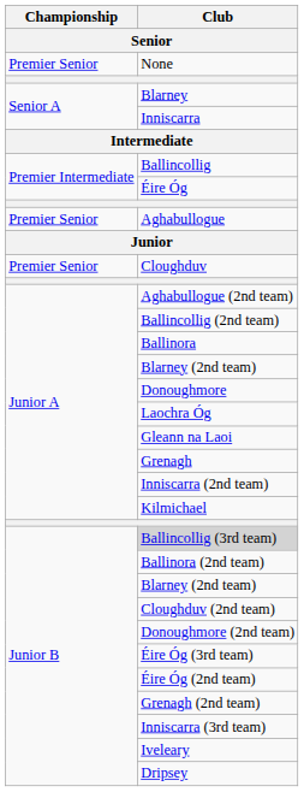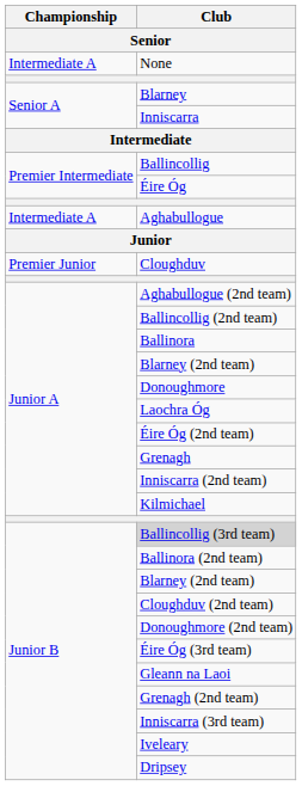row 3 | Championship: Premier Senior -> Intermediate A
row 11 | Championship: Premier Senior -> Intermediate A
row 13 | Championship: Premier Senior -> Premier Junior
row 21 | Club: Gleann na Laoi -> Éire Óg (2nd team)
row 32 | Club: Éire Óg (2nd team) -> Gleann na Laoi
